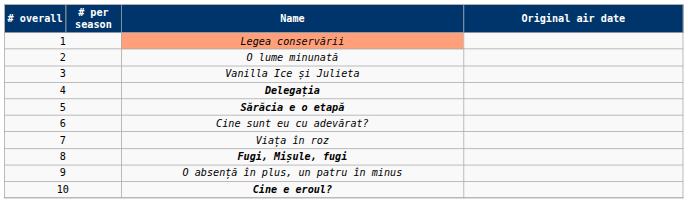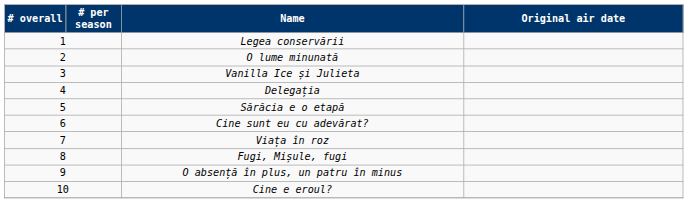Legea conservării | Name: lightsalmon background -> no background
Delegația | Name: bold -> normal
Sărăcia e o etapă | Name: bold -> normal
Fugi, Mișule, fugi | Name: bold -> normal
Cine e eroul? | Name: bold -> normal
